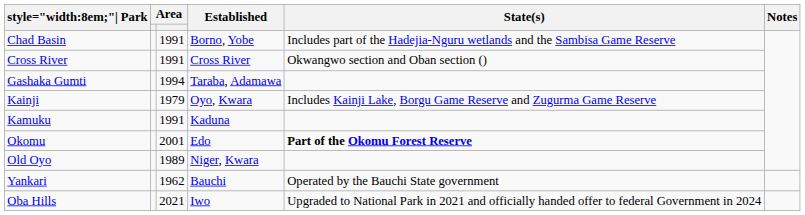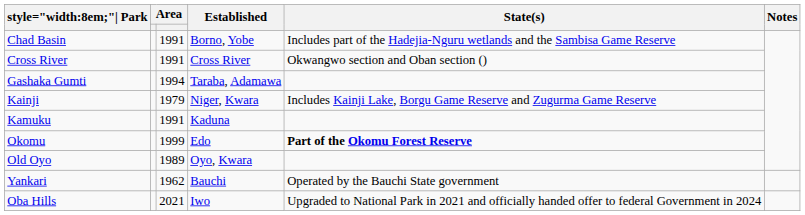Kainji | Established: Oyo, Kwara -> Niger, Kwara
Okomu | column 3: 2001 -> 1999
Old Oyo | Established: Niger, Kwara -> Oyo, Kwara
